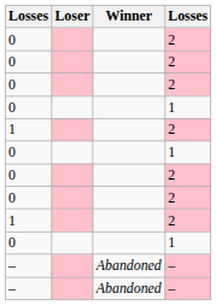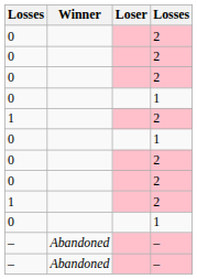columns swapped: Winner <-> Loser
